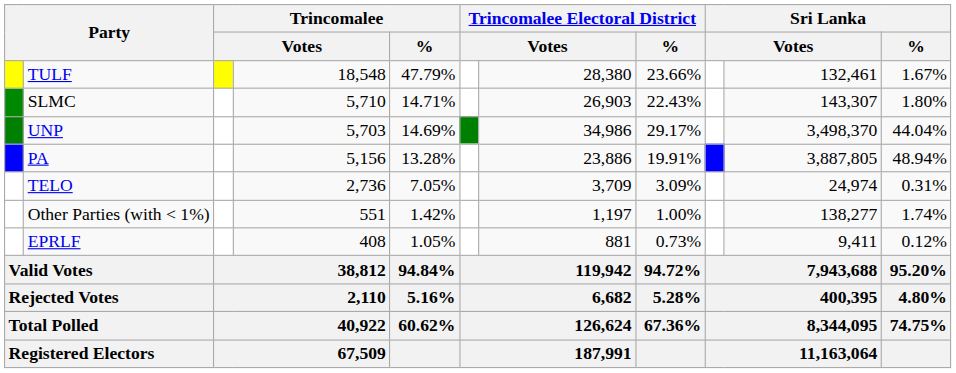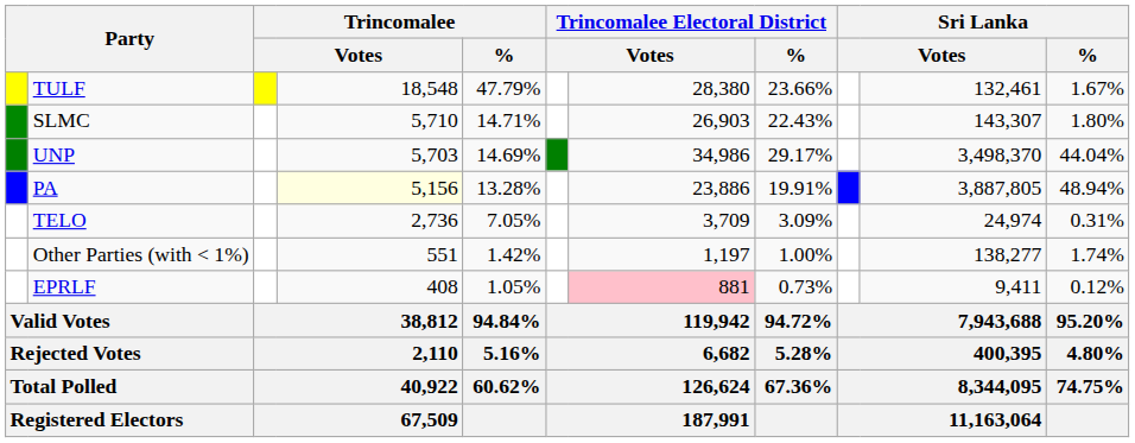PA | column 4: no background -> lightyellow background
EPRLF | column 7: no background -> pink background
